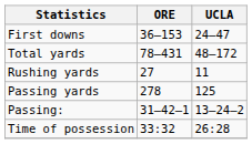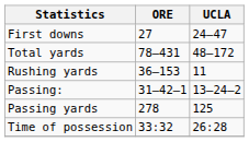First downs | ORE: 36–153 -> 27
Rushing yards | ORE: 27 -> 36–153
rows swapped: Passing yards <-> Passing:
